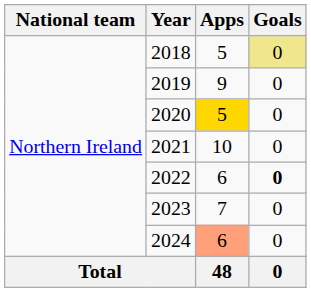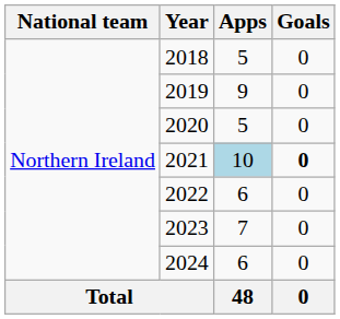2018 | Goals: khaki background -> no background
2020 | Apps: gold background -> no background
2021 | Apps: no background -> lightblue background
2021 | Goals: normal -> bold
2022 | Goals: bold -> normal
2024 | Apps: lightsalmon background -> no background
